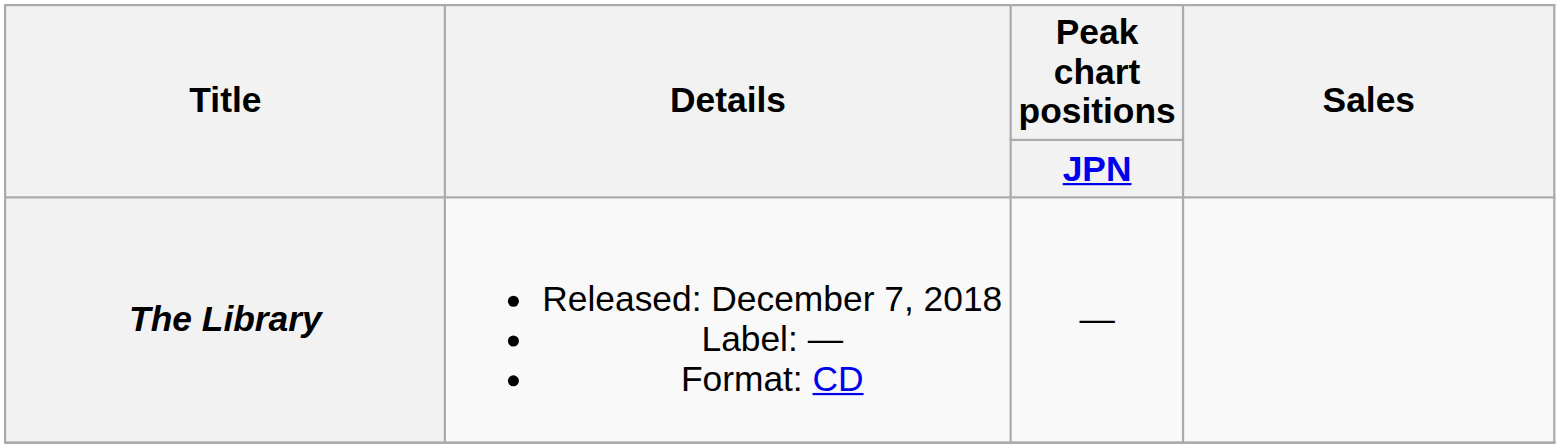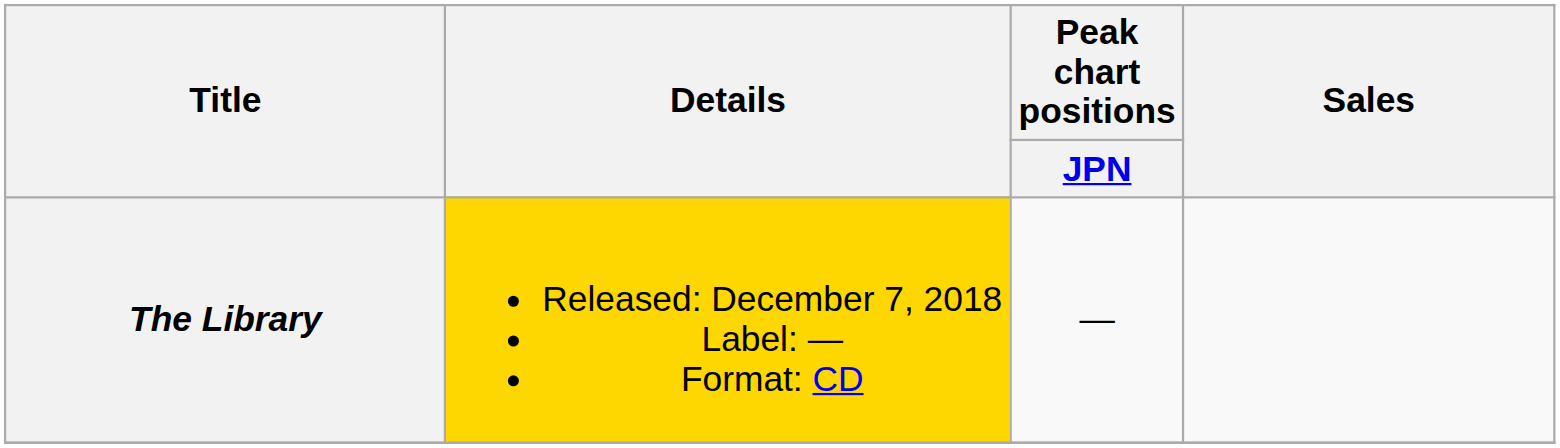The Library | Details: no background -> gold background
